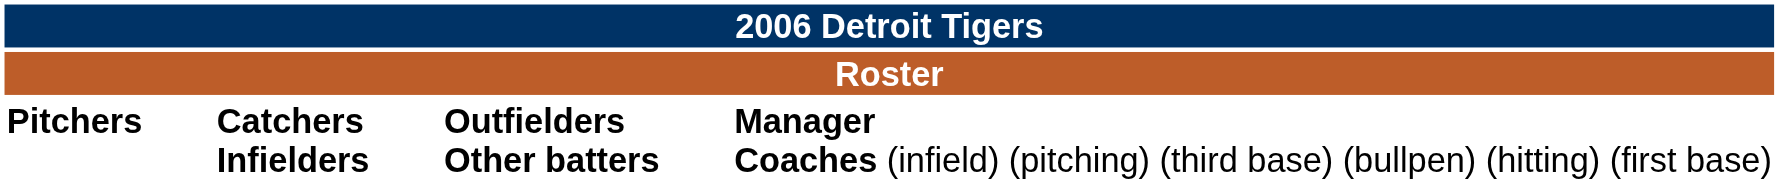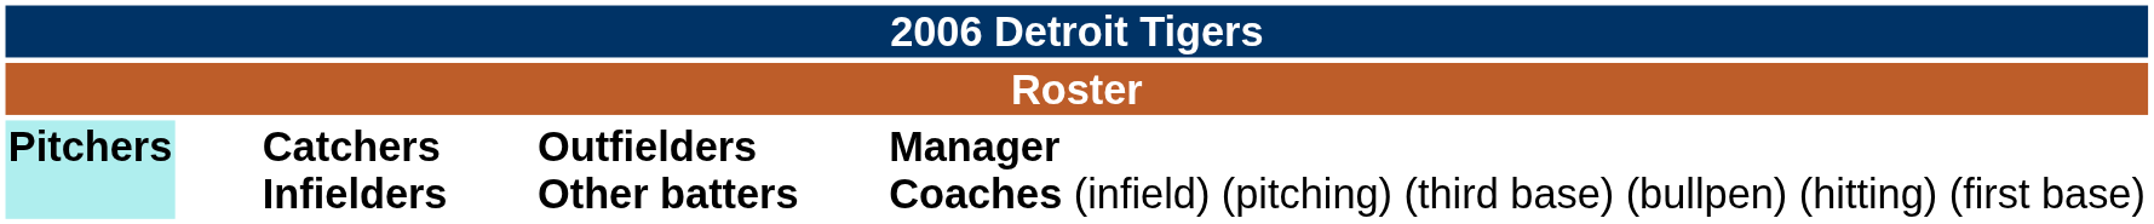Pitchers | column 1: no background -> paleturquoise background
